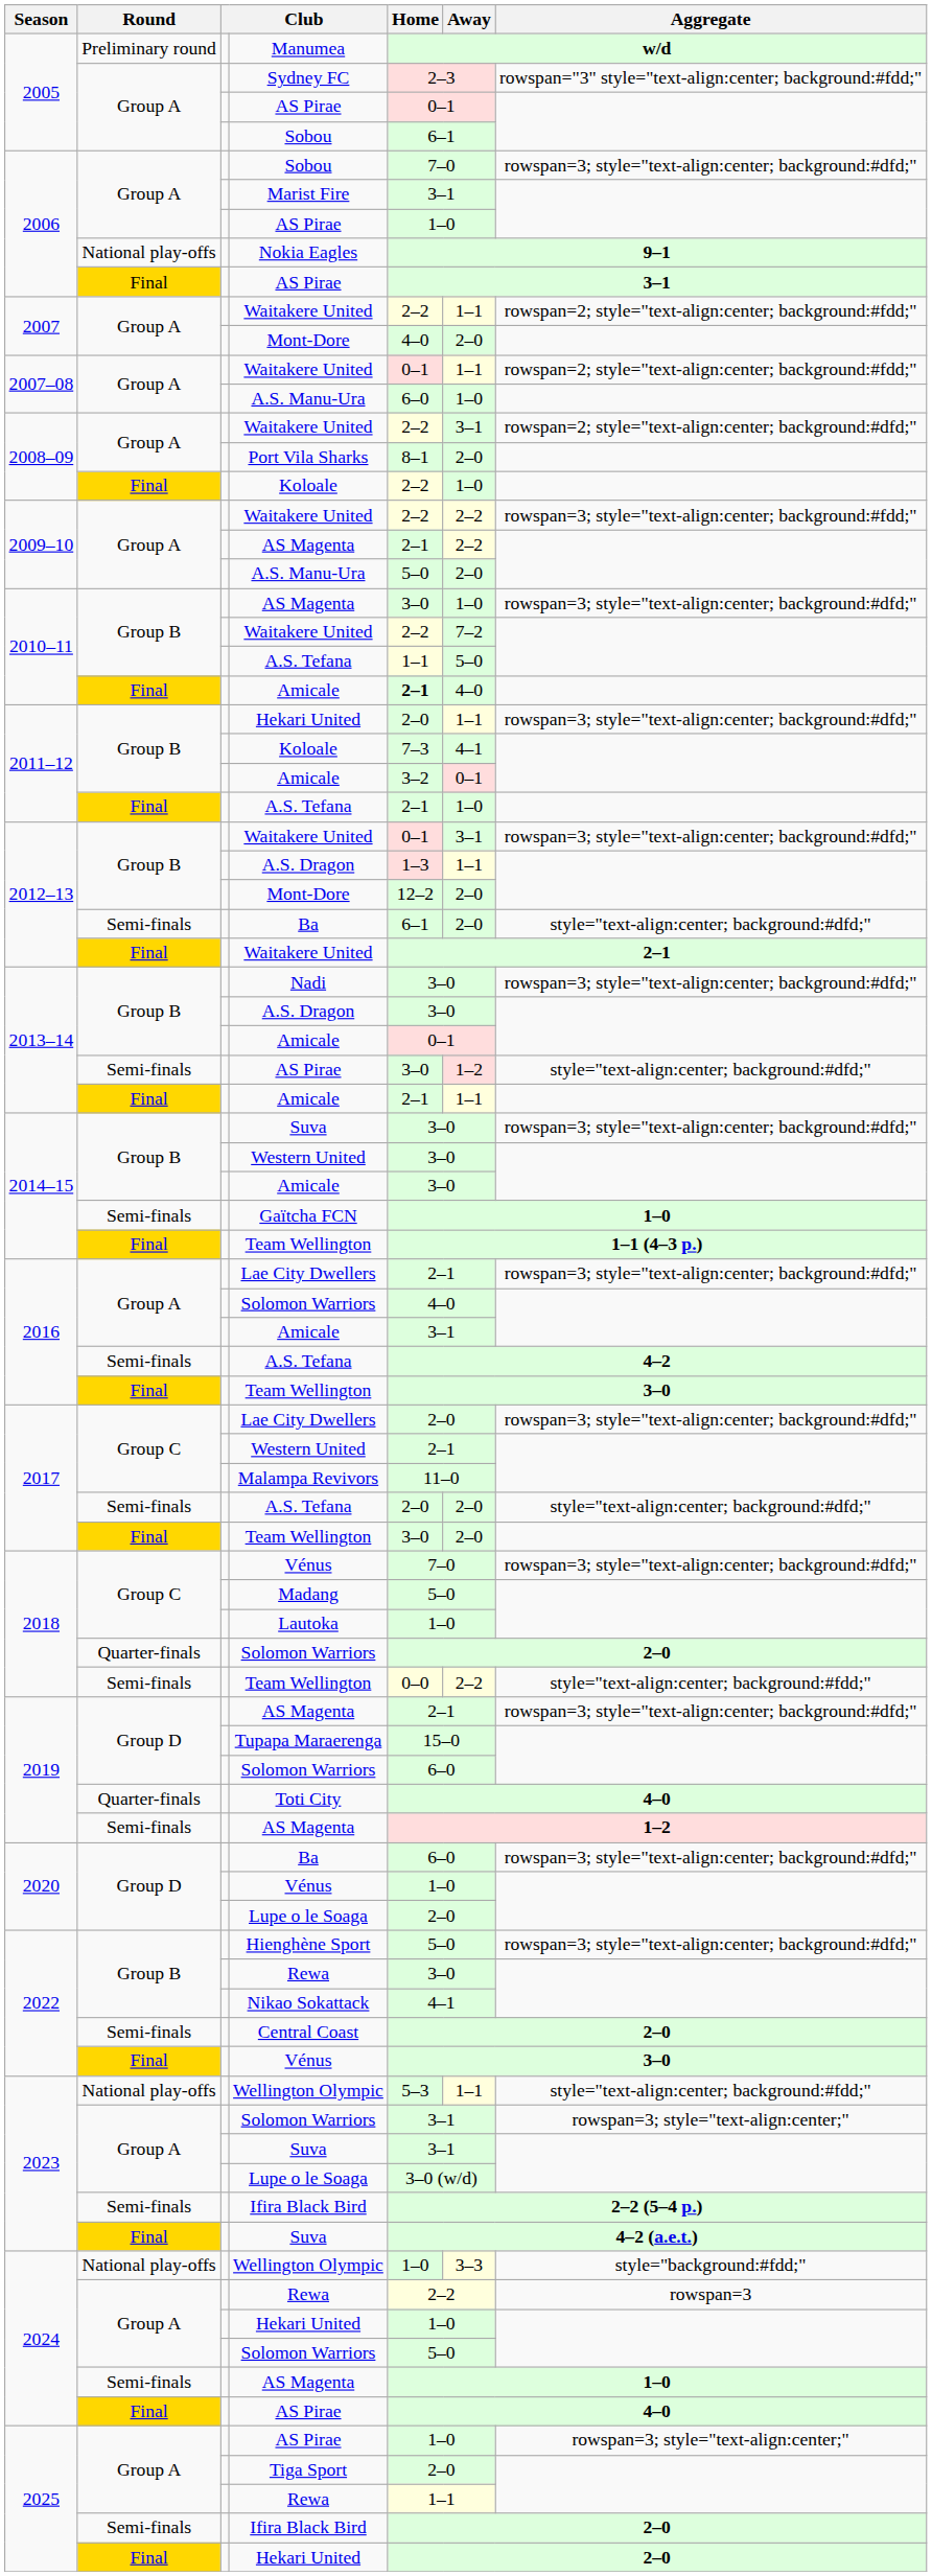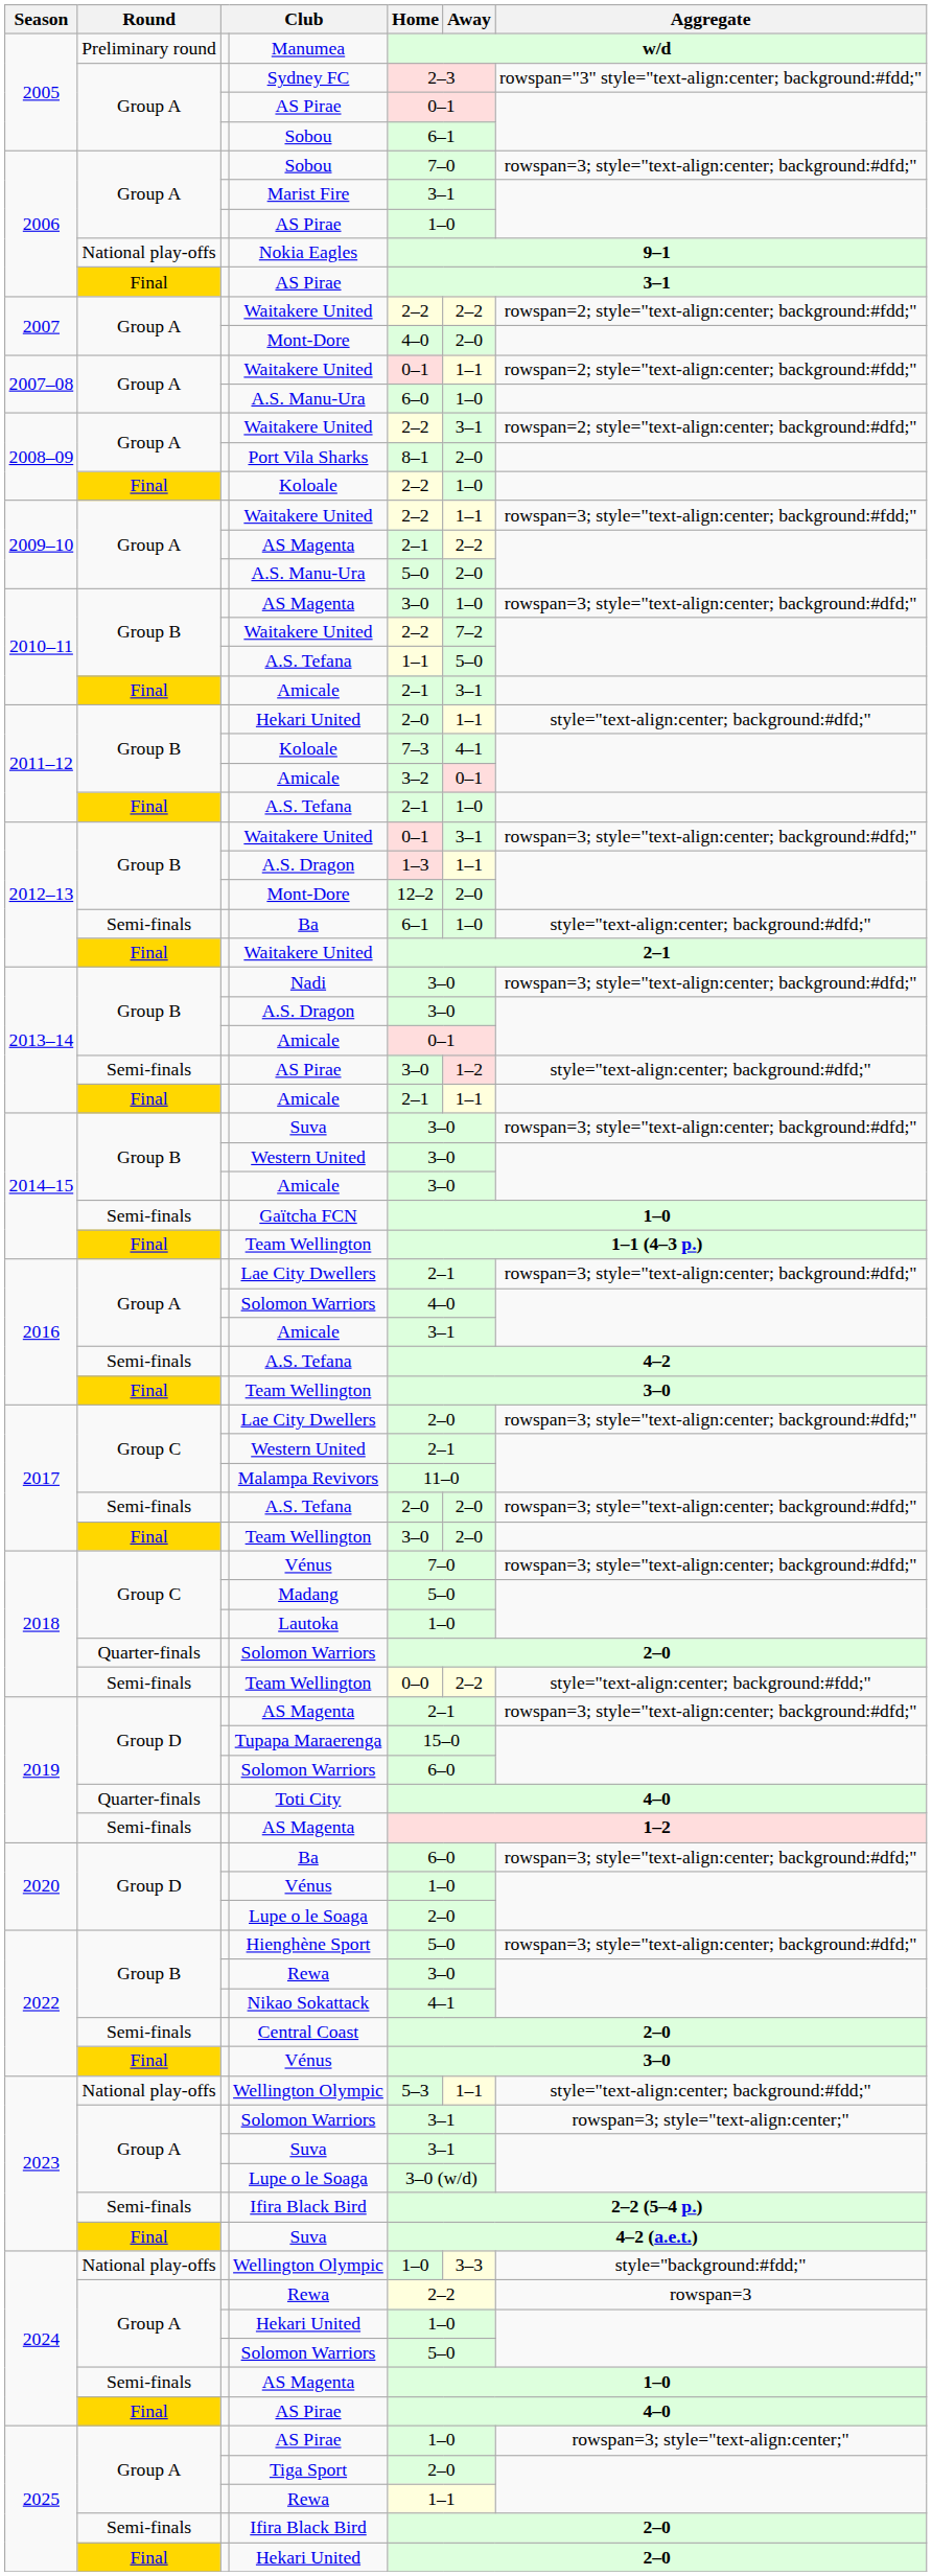2007 / Waitakere United | Away: 1–1 -> 2–2
2009–10 / Waitakere United | Away: 2–2 -> 1–1
2010–11 / Amicale | Home: bold -> normal
2010–11 / Amicale | Away: 4–0 -> 3–1
2011–12 / Hekari United | Aggregate: rowspan=3; style="text-align:center; background:#dfd;" -> style="text-align:center; background:#dfd;"
2012–13 / Ba | Away: 2–0 -> 1–0
2017 / A.S. Tefana | Aggregate: style="text-align:center; background:#dfd;" -> rowspan=3; style="text-align:center; background:#dfd;"
